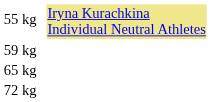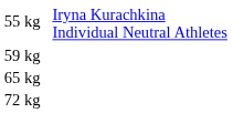55 kg / Iryna Kurachkina Individual Neutral Athletes | column 2: khaki background -> no background
